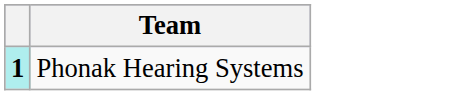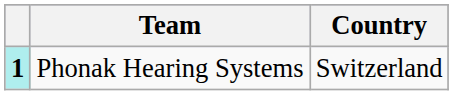+ column: Country | Switzerland
